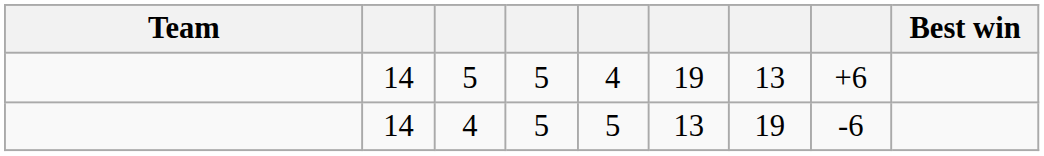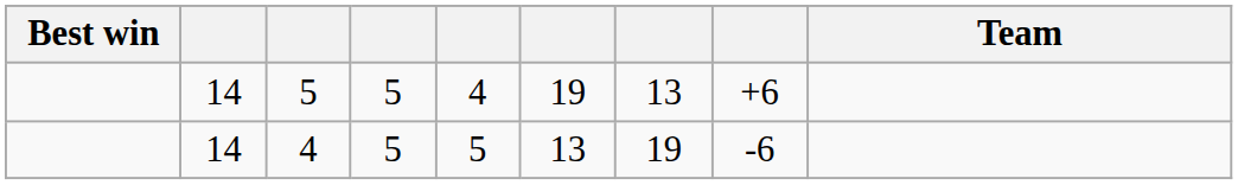columns swapped: Team <-> Best win
